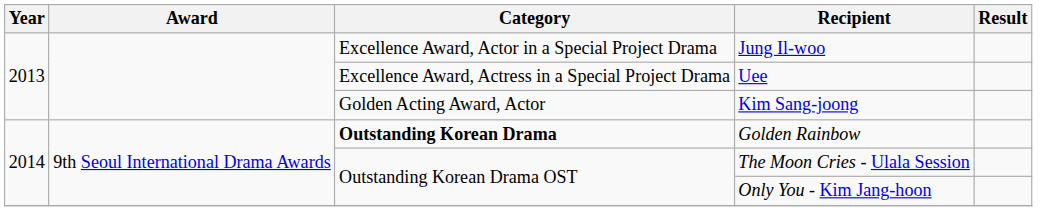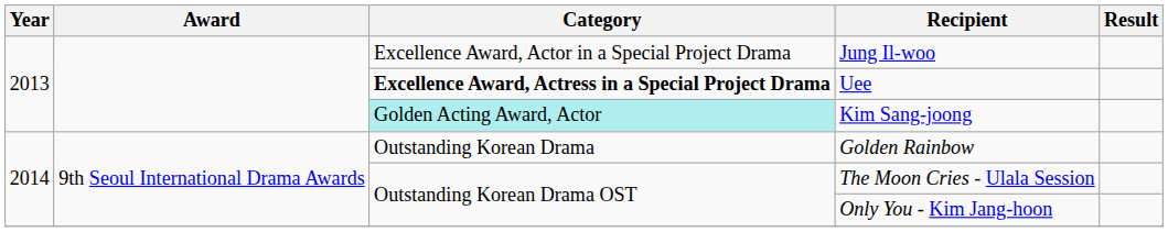Uee | Category: normal -> bold
Kim Sang-joong | Category: no background -> paleturquoise background
Golden Rainbow | Category: bold -> normal
